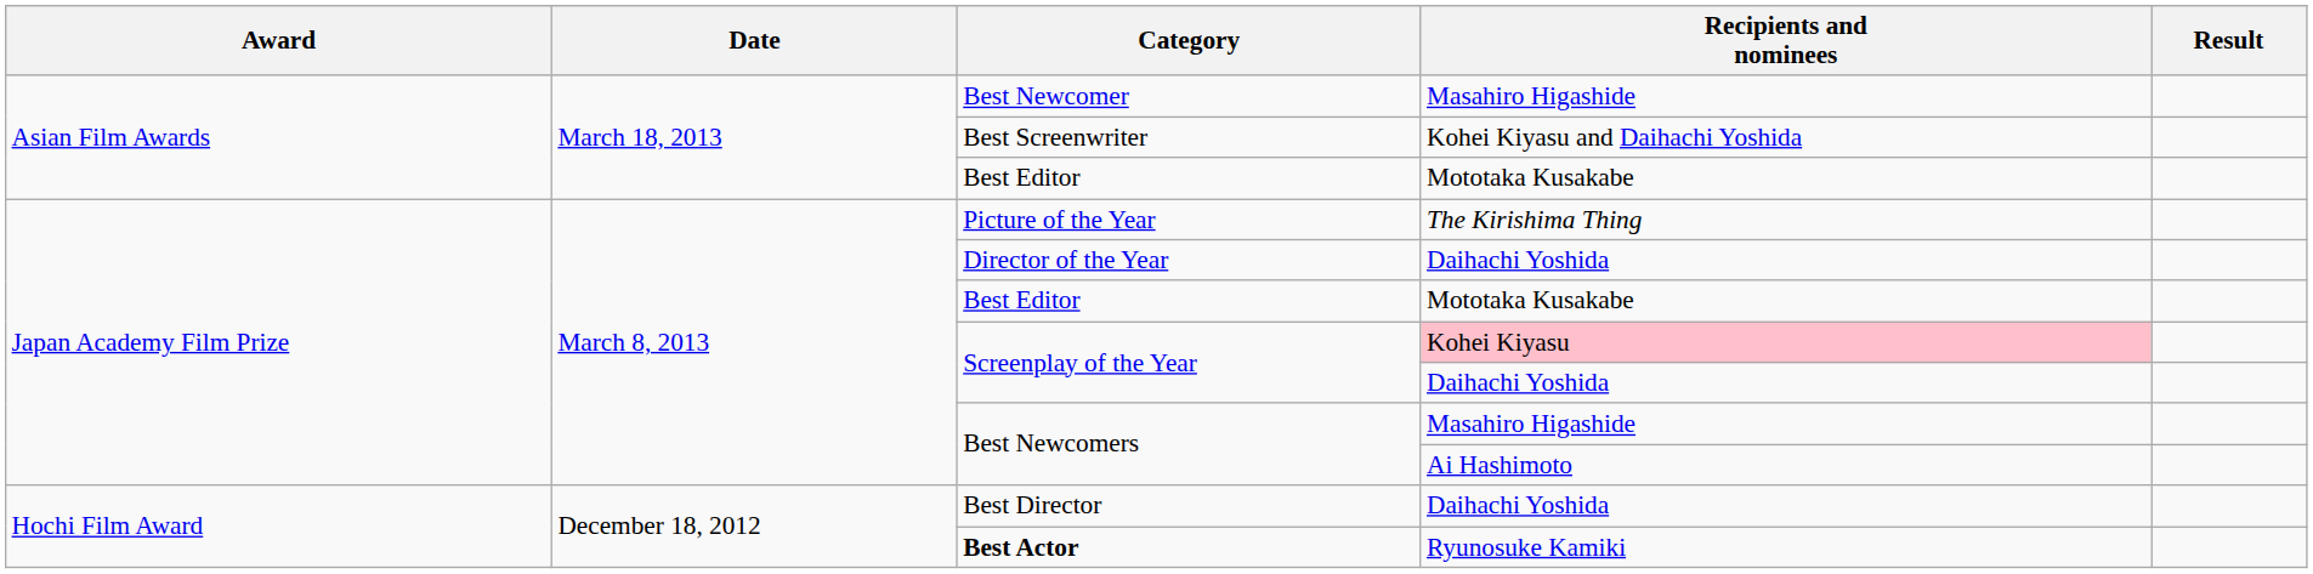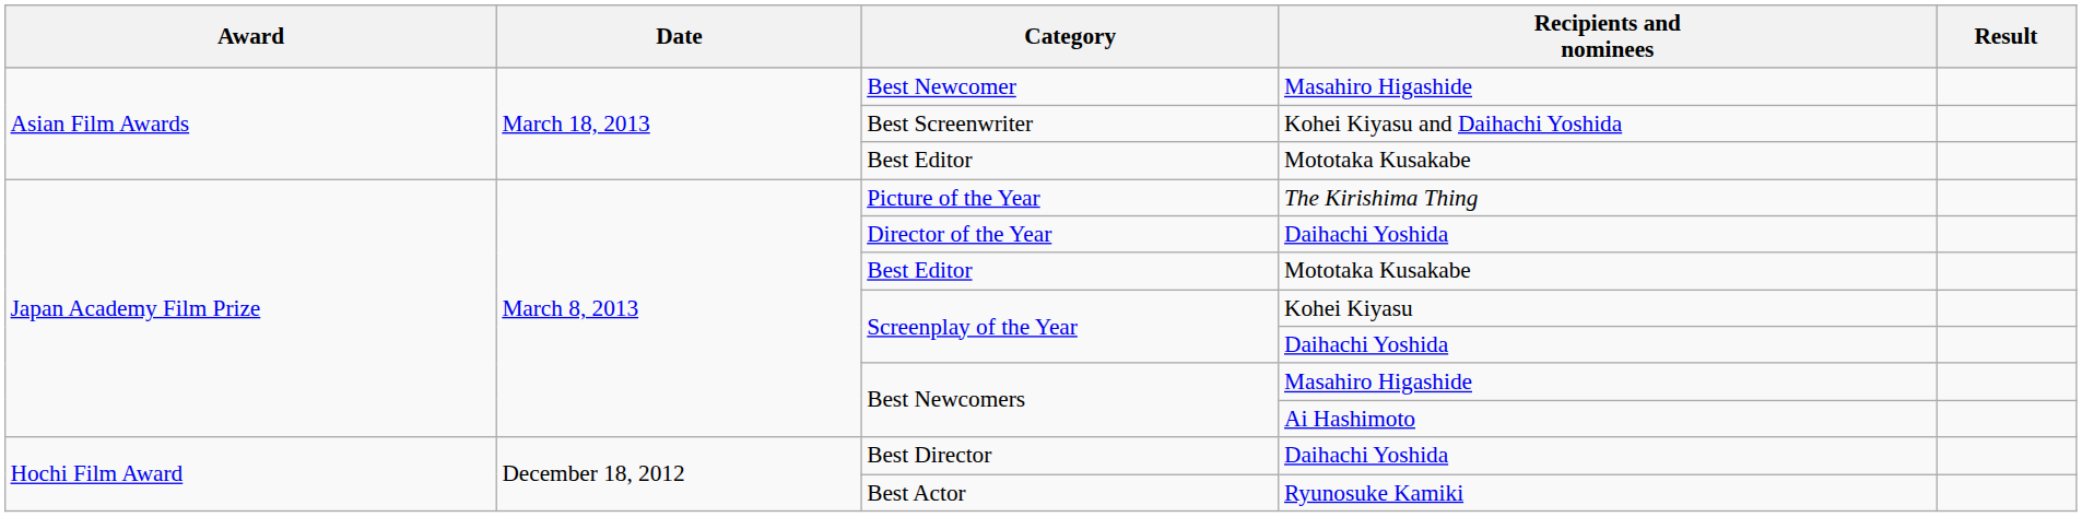Screenplay of the Year / Kohei Kiyasu | Recipients and nominees: pink background -> no background
Best Actor | Category: bold -> normal
